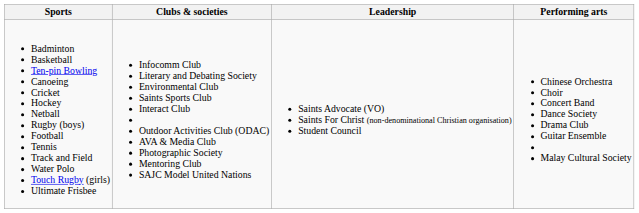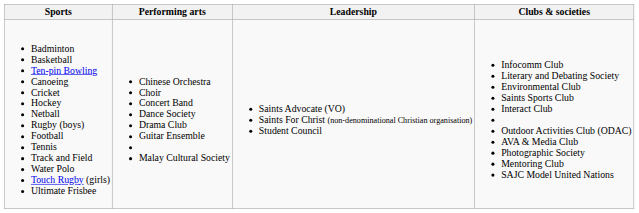columns swapped: Performing arts <-> Clubs & societies
